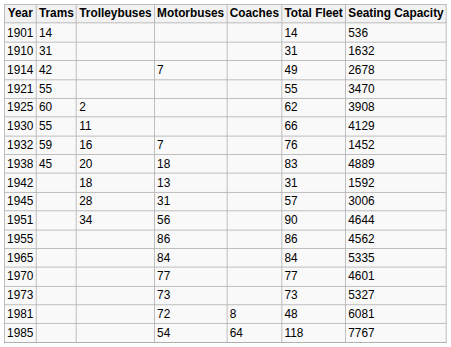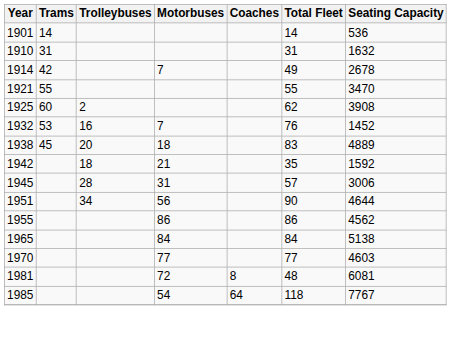- row: 1930 | 55 | 11 | 66 | 4129
1932 | Trams: 59 -> 53
1942 | Motorbuses: 13 -> 21
1942 | Total Fleet: 31 -> 35
1965 | Seating Capacity: 5335 -> 5138
1970 | Seating Capacity: 4601 -> 4603
- row: 1973 | 73 | 73 | 5327
